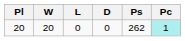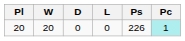columns swapped: D <-> L
row 2 | Ps: 262 -> 226
